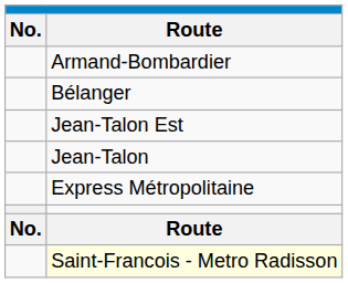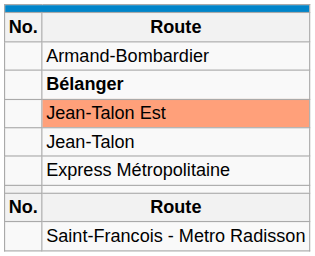Bélanger | Route: normal -> bold
Jean-Talon Est | Route: no background -> lightsalmon background
Saint-Francois - Metro Radisson | Route: lightyellow background -> no background
